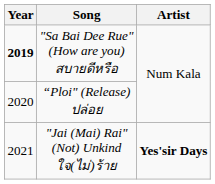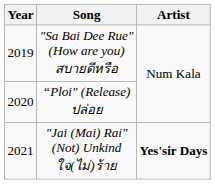"Sa Bai Dee Rue" (How are you) สบายดีหรือ | Year: bold -> normal
